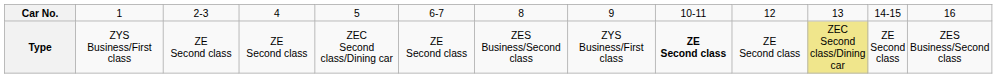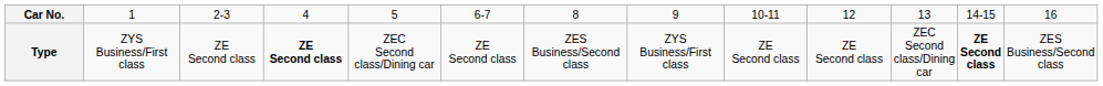Type | column 4: normal -> bold
Type | column 9: bold -> normal
Type | column 11: khaki background -> no background
Type | column 12: normal -> bold
